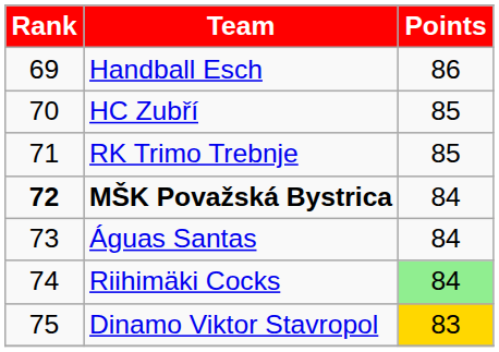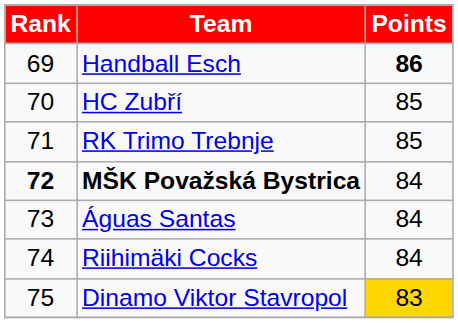Handball Esch | Points: normal -> bold
Riihimäki Cocks | Points: lightgreen background -> no background
